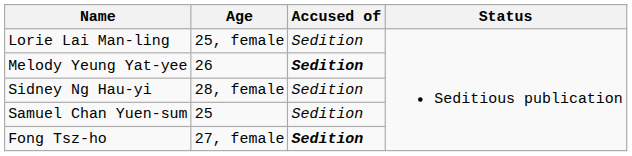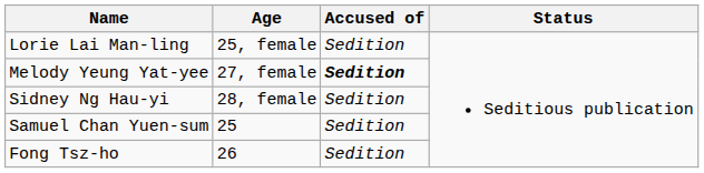Melody Yeung Yat-yee | Age: 26 -> 27, female
Fong Tsz-ho | Age: 27, female -> 26
Fong Tsz-ho | Accused of: bold -> normal
